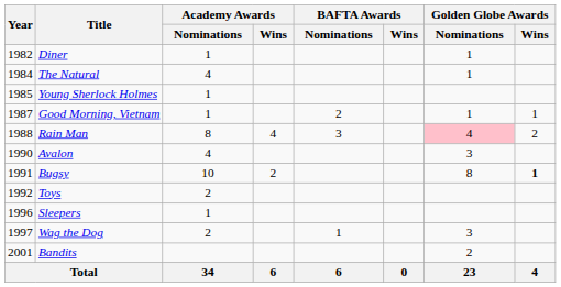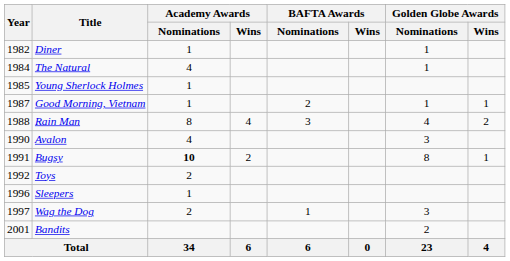Rain Man | Golden Globe Awards / Nominations: pink background -> no background
Bugsy | Academy Awards / Nominations: normal -> bold
Bugsy | Golden Globe Awards / Wins: bold -> normal
